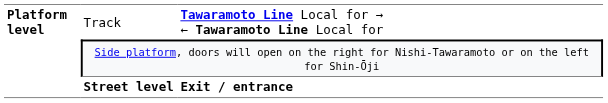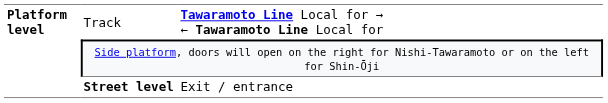row 3 | column 3: bold -> normal
